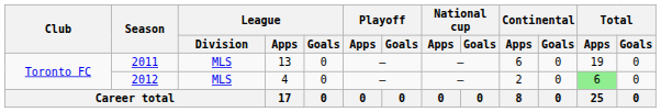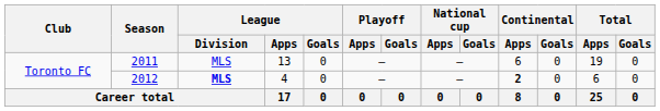2012 | League / Division: normal -> bold
2012 | Continental / Apps: normal -> bold
2012 | Total / Apps: lightgreen background -> no background
